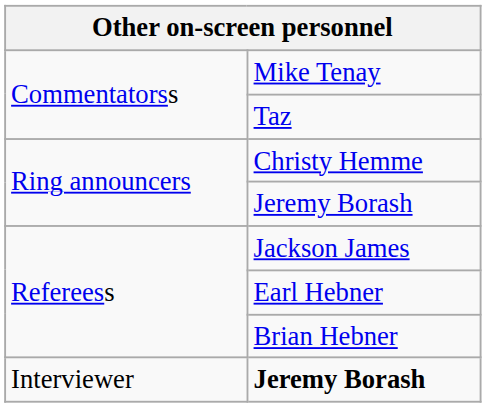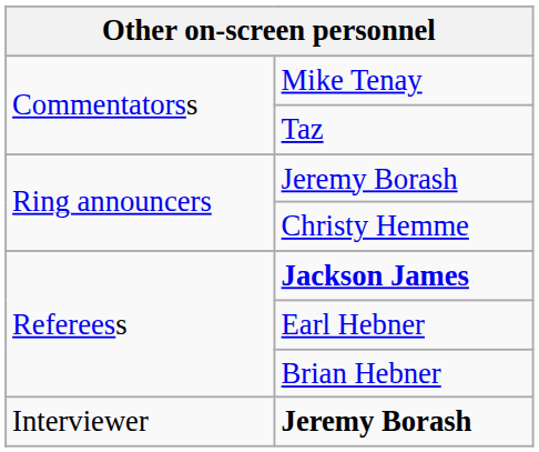row 4 | column 2: Christy Hemme -> Jeremy Borash
row 5 | column 2: Jeremy Borash -> Christy Hemme
row 6 | column 2: normal -> bold
